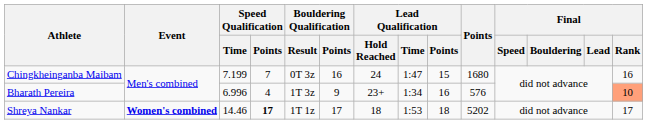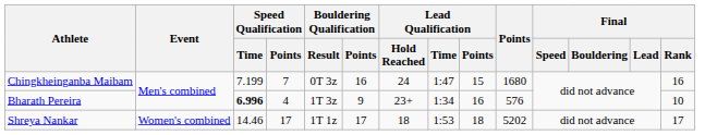row 4 | Speed Qualification / Time: normal -> bold
row 4 | Final / Rank: lightsalmon background -> no background
row 5 | Event: bold -> normal
row 5 | Speed Qualification / Points: bold -> normal
